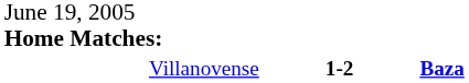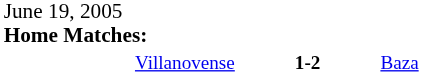Villanovense | column 3: bold -> normal
